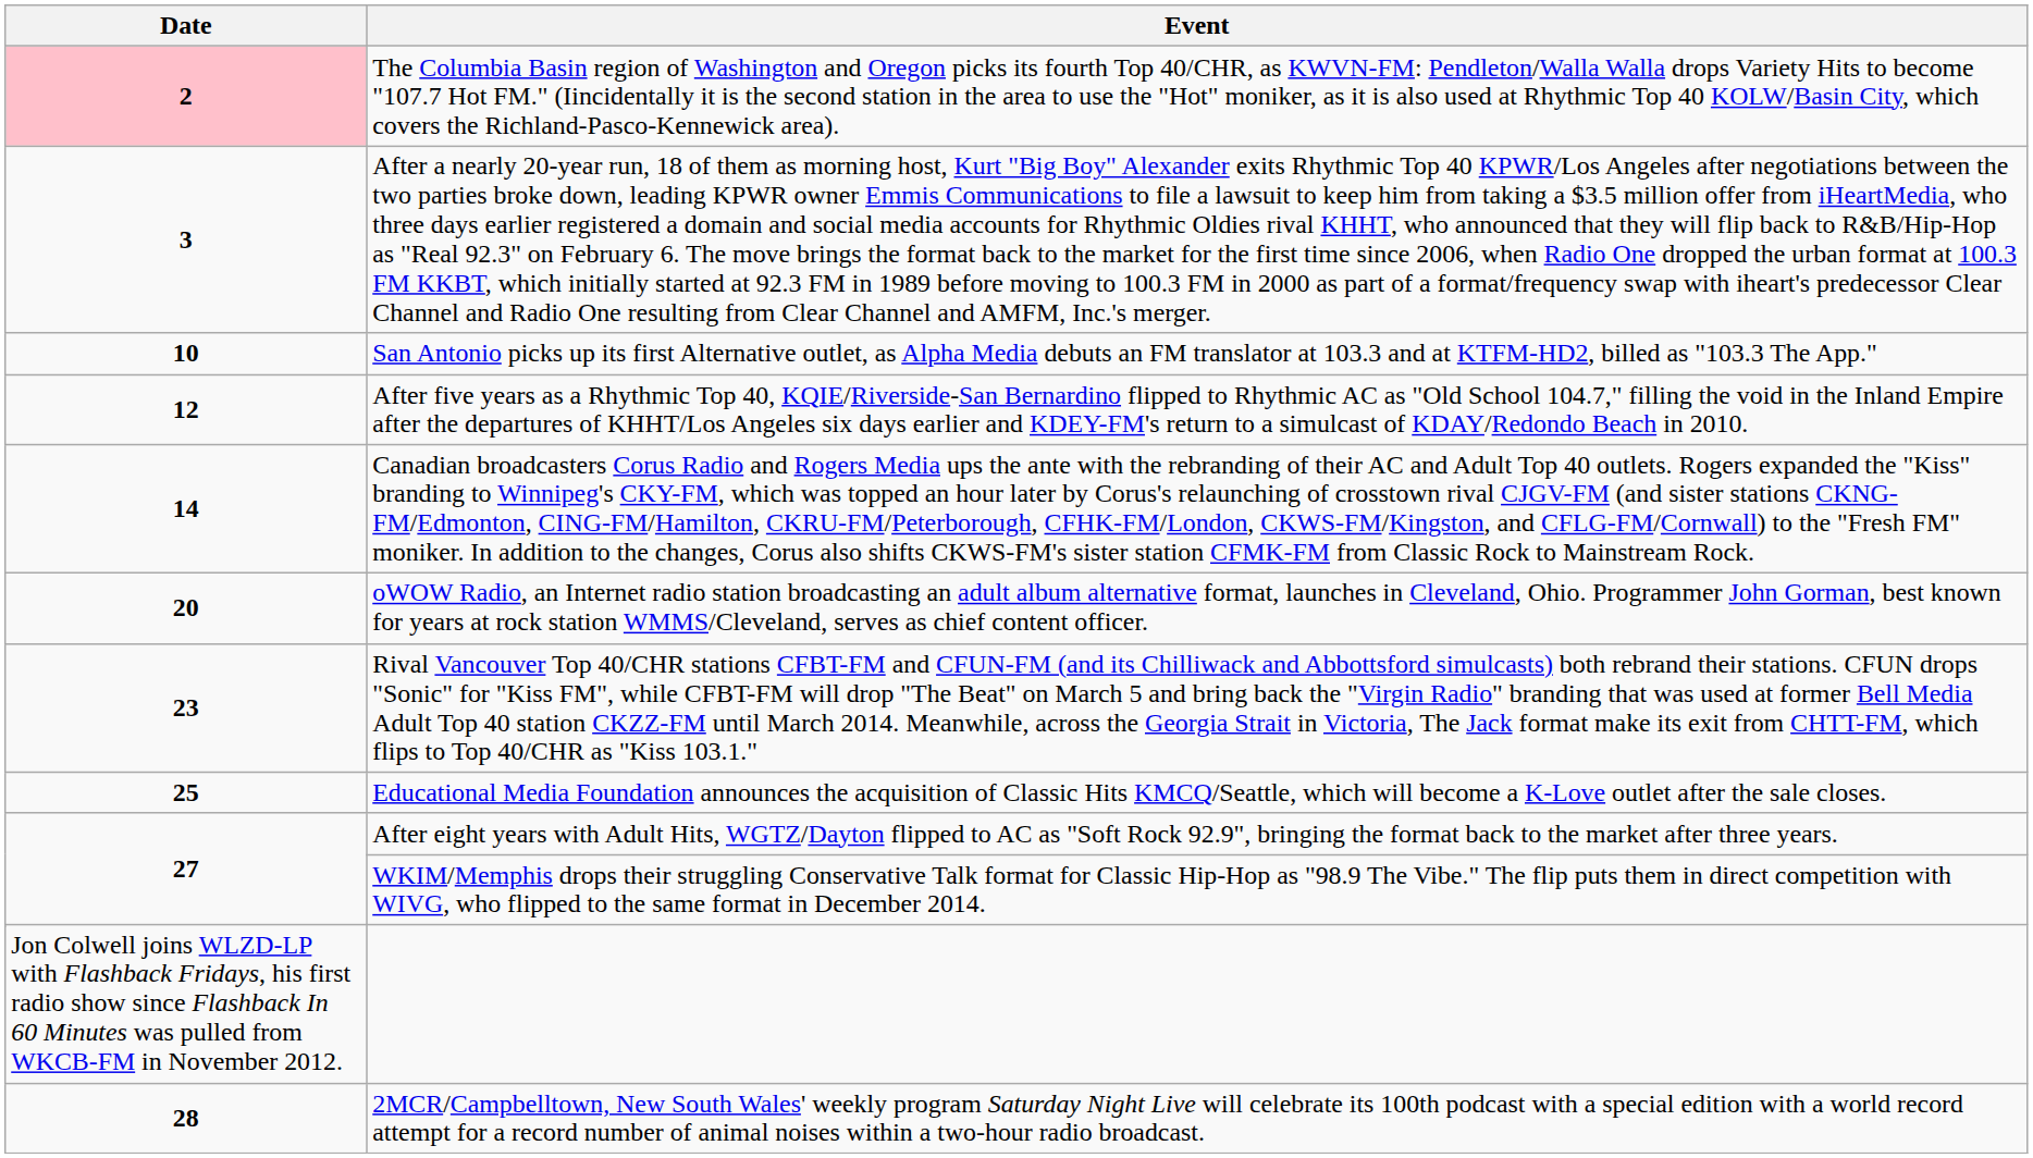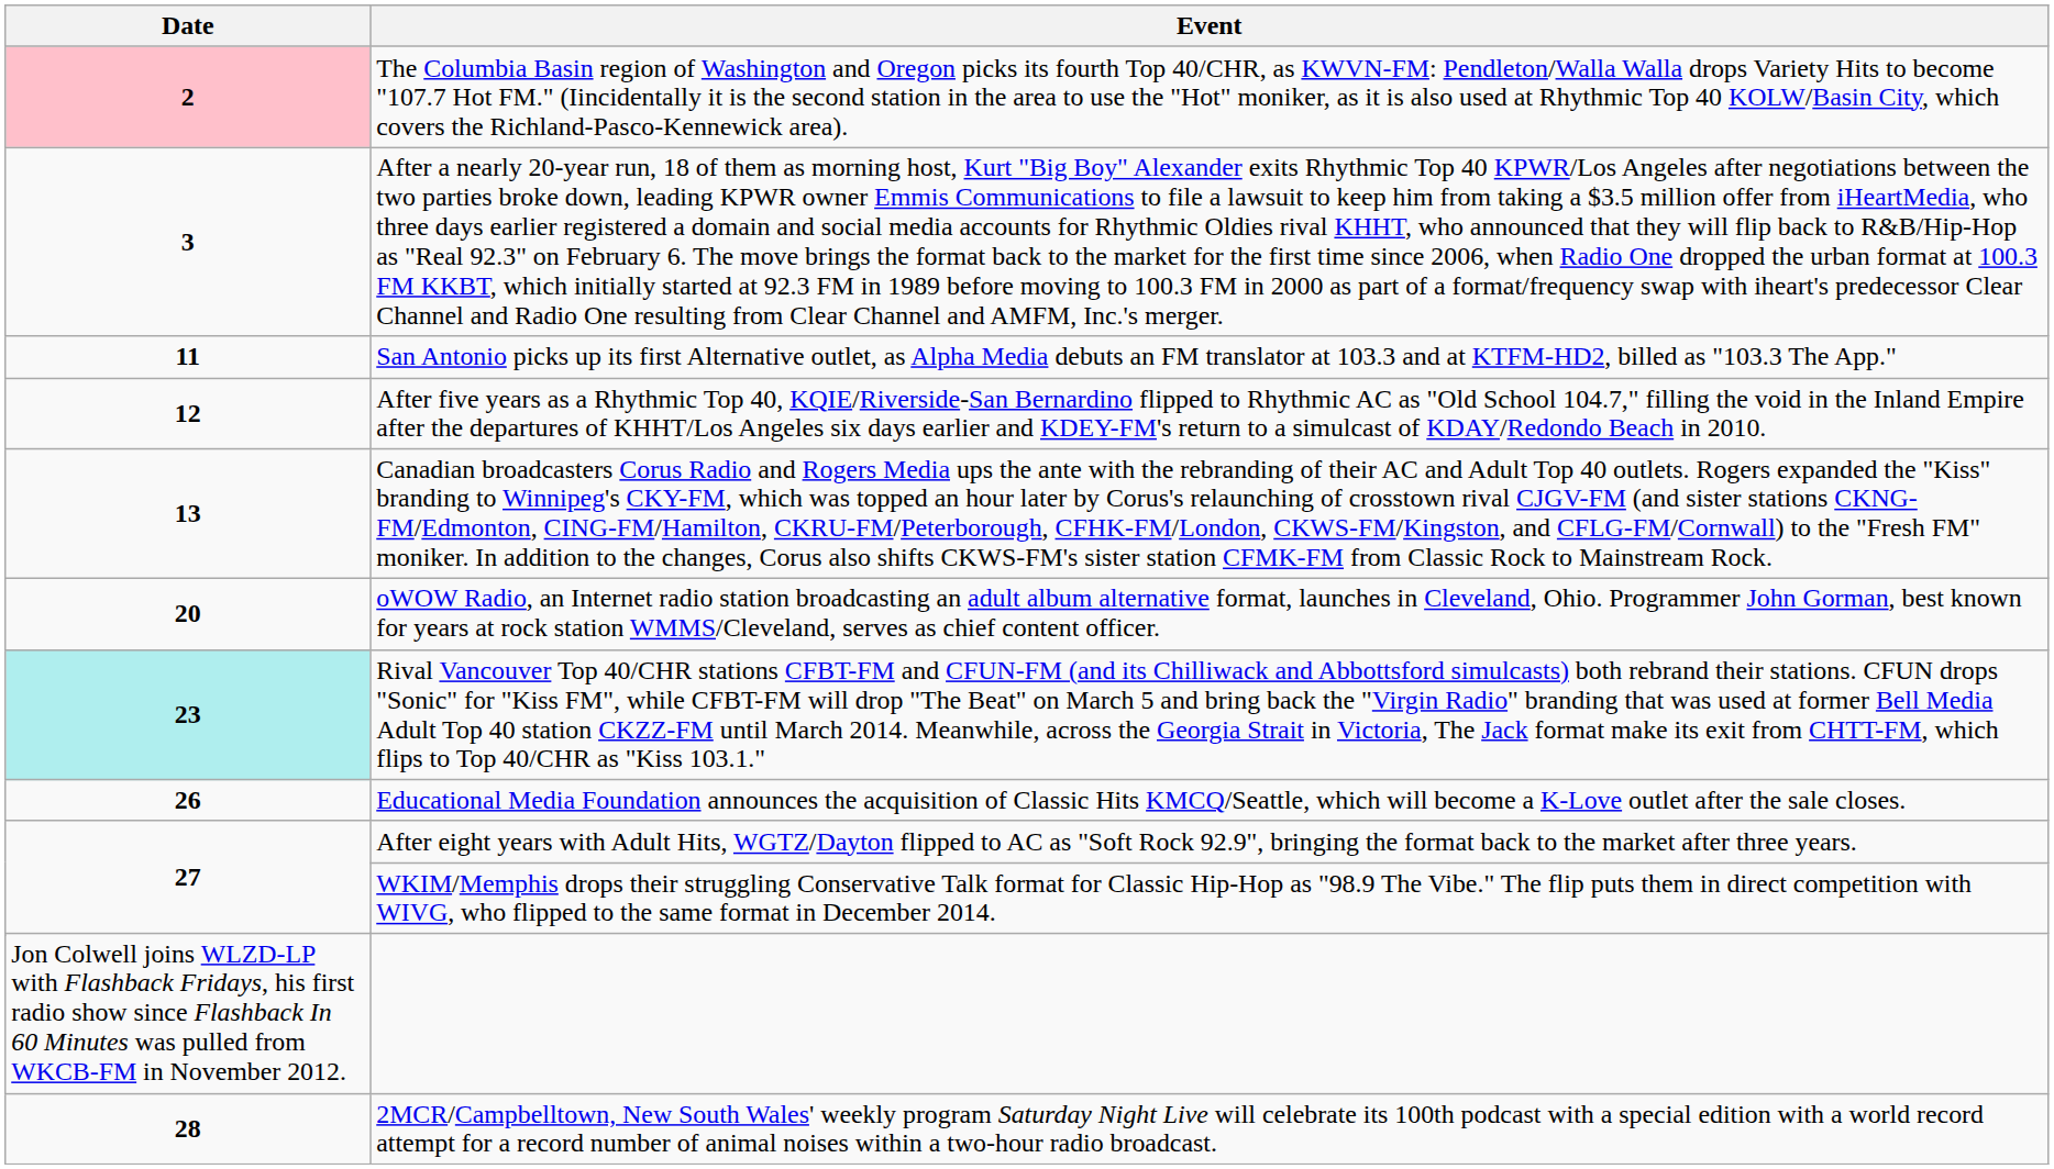row 4 | Date: 10 -> 11
row 6 | Date: 14 -> 13
row 8 | Date: no background -> paleturquoise background
row 9 | Date: 25 -> 26
